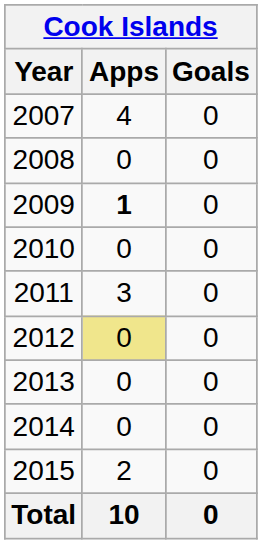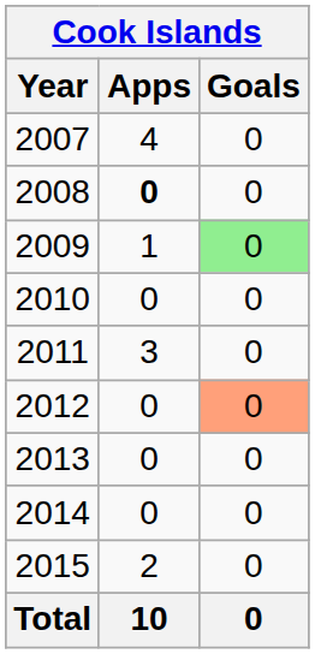2008 | Apps: normal -> bold
2009 | Apps: bold -> normal
2009 | Goals: no background -> lightgreen background
2012 | Apps: khaki background -> no background
2012 | Goals: no background -> lightsalmon background
